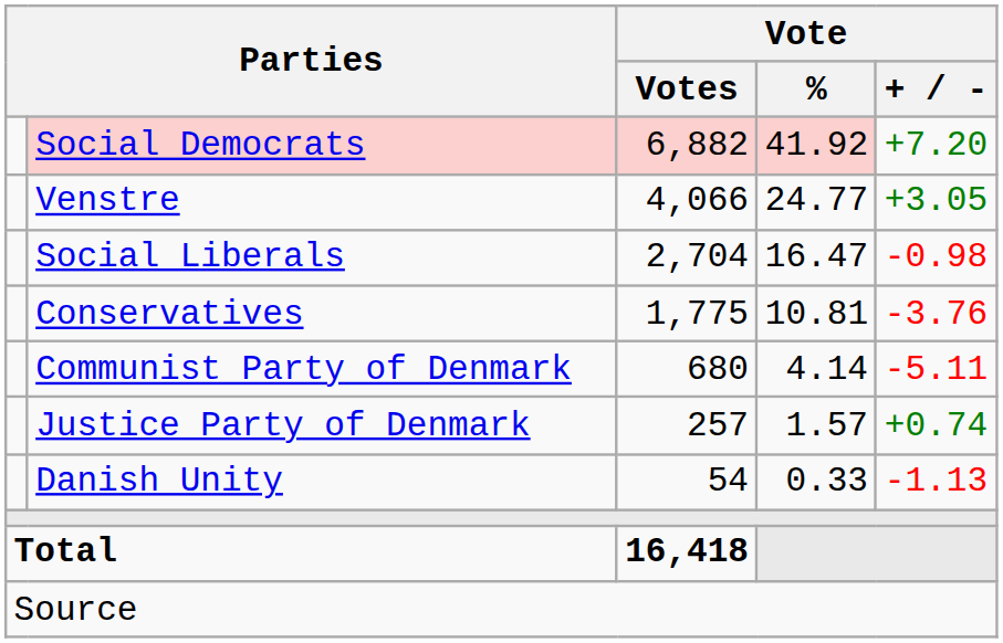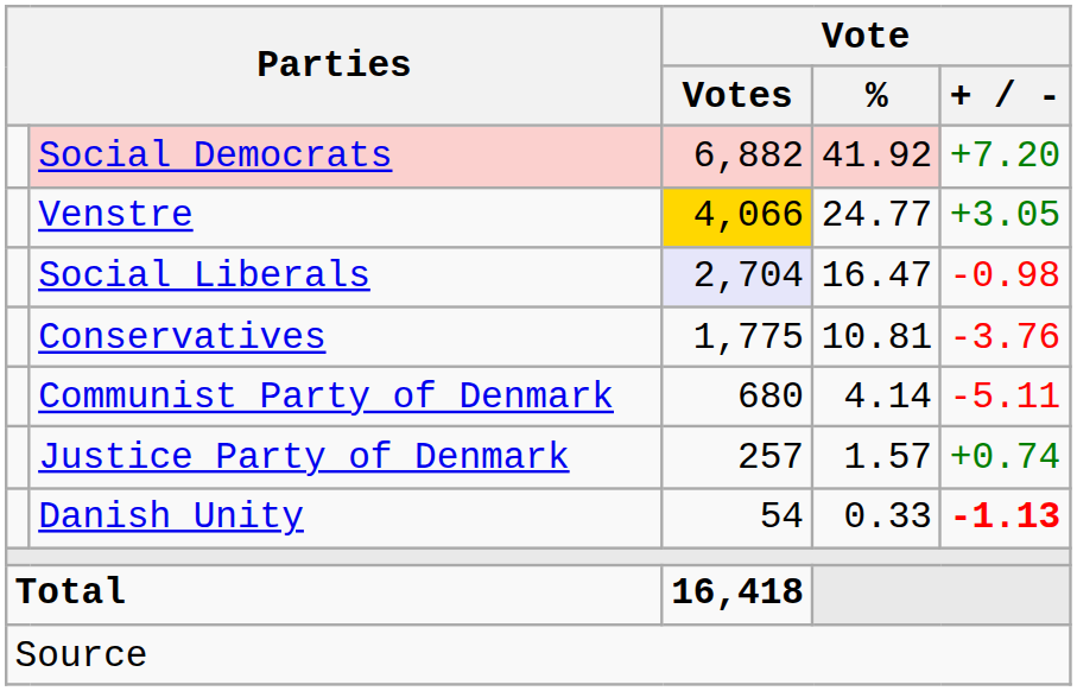Venstre | Vote / Votes: no background -> gold background
Social Liberals | Vote / Votes: no background -> lavender background
Danish Unity | Vote / + / -: normal -> bold
